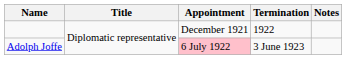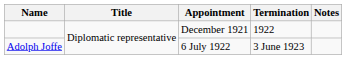Adolph Joffe | Appointment: pink background -> no background
